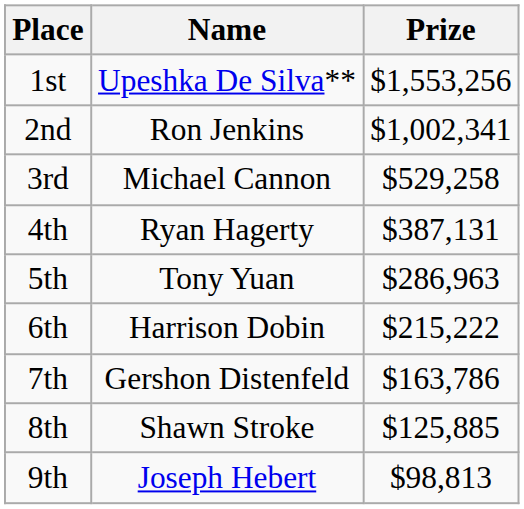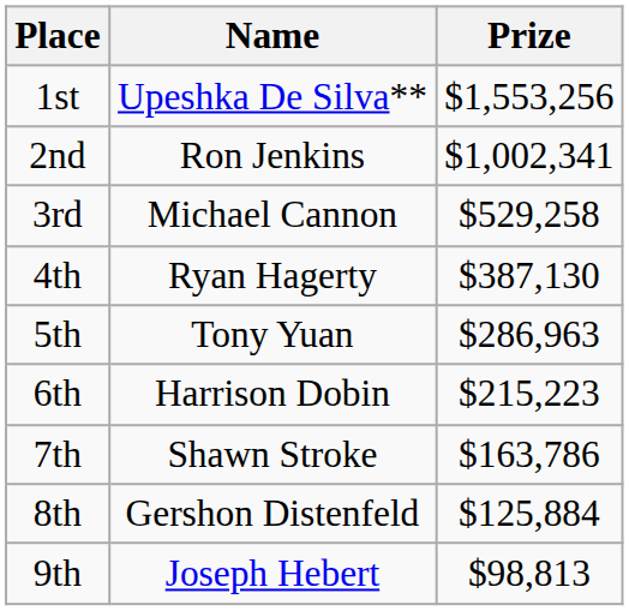4th | Prize: $387,131 -> $387,130
6th | Prize: $215,222 -> $215,223
7th | Name: Gershon Distenfeld -> Shawn Stroke
8th | Name: Shawn Stroke -> Gershon Distenfeld
8th | Prize: $125,885 -> $125,884
